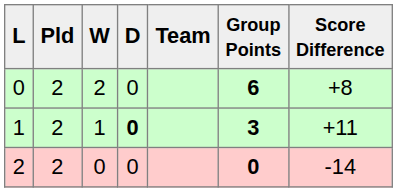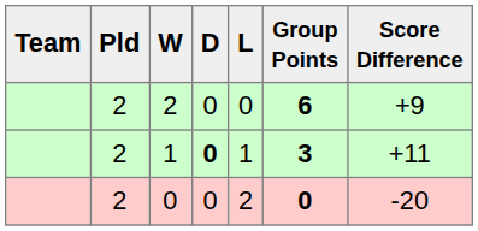columns swapped: Team <-> L
row 2 | Score Difference: +8 -> +9
row 4 | Score Difference: -14 -> -20
